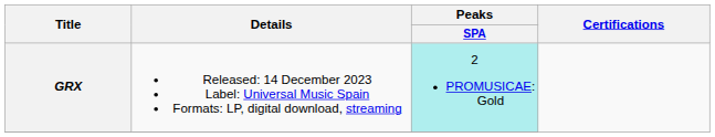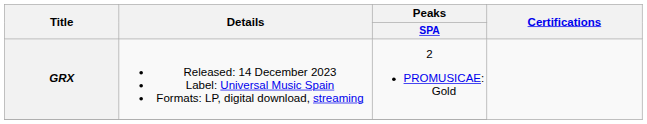GRX | Peaks / SPA: paleturquoise background -> no background
